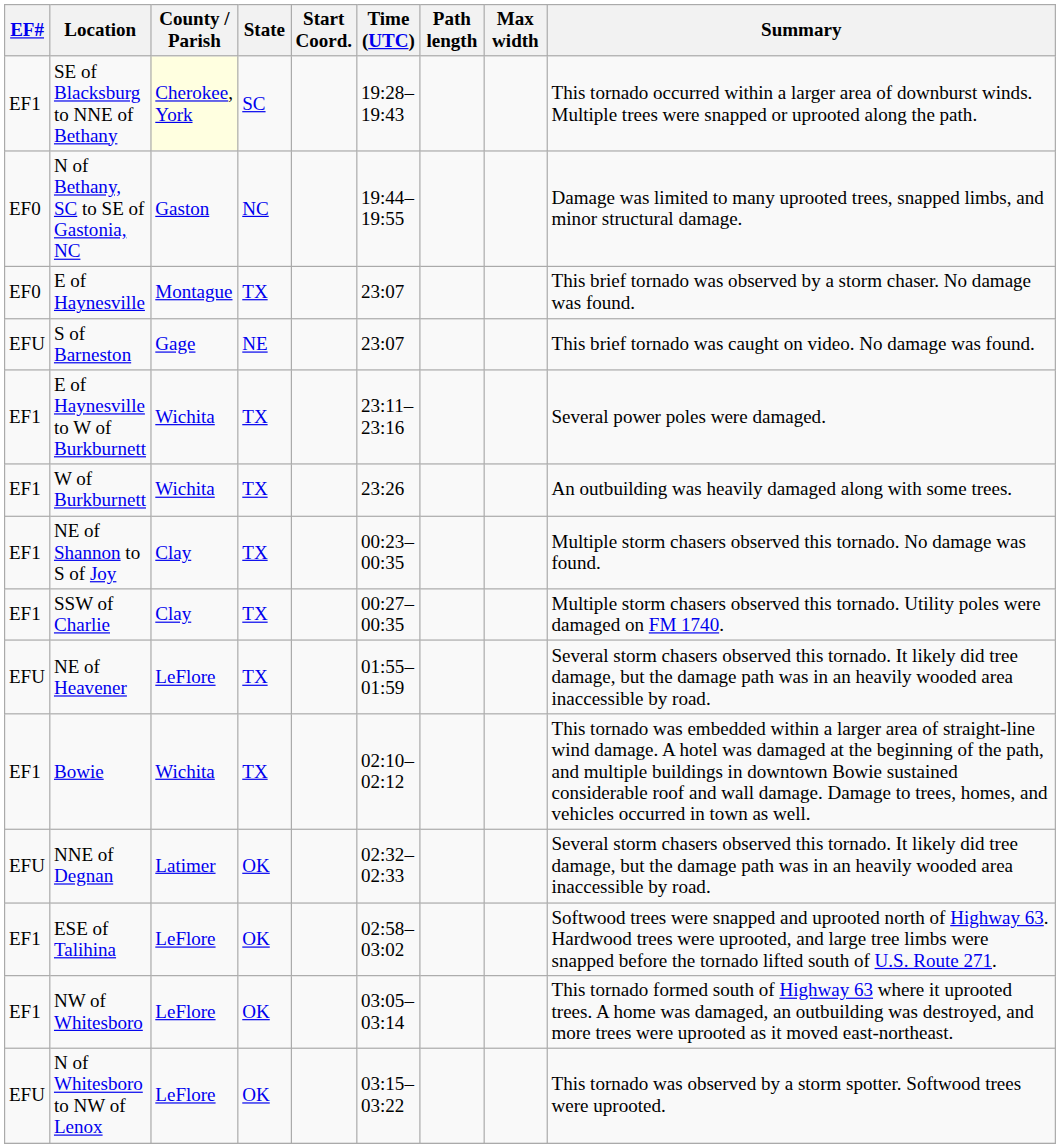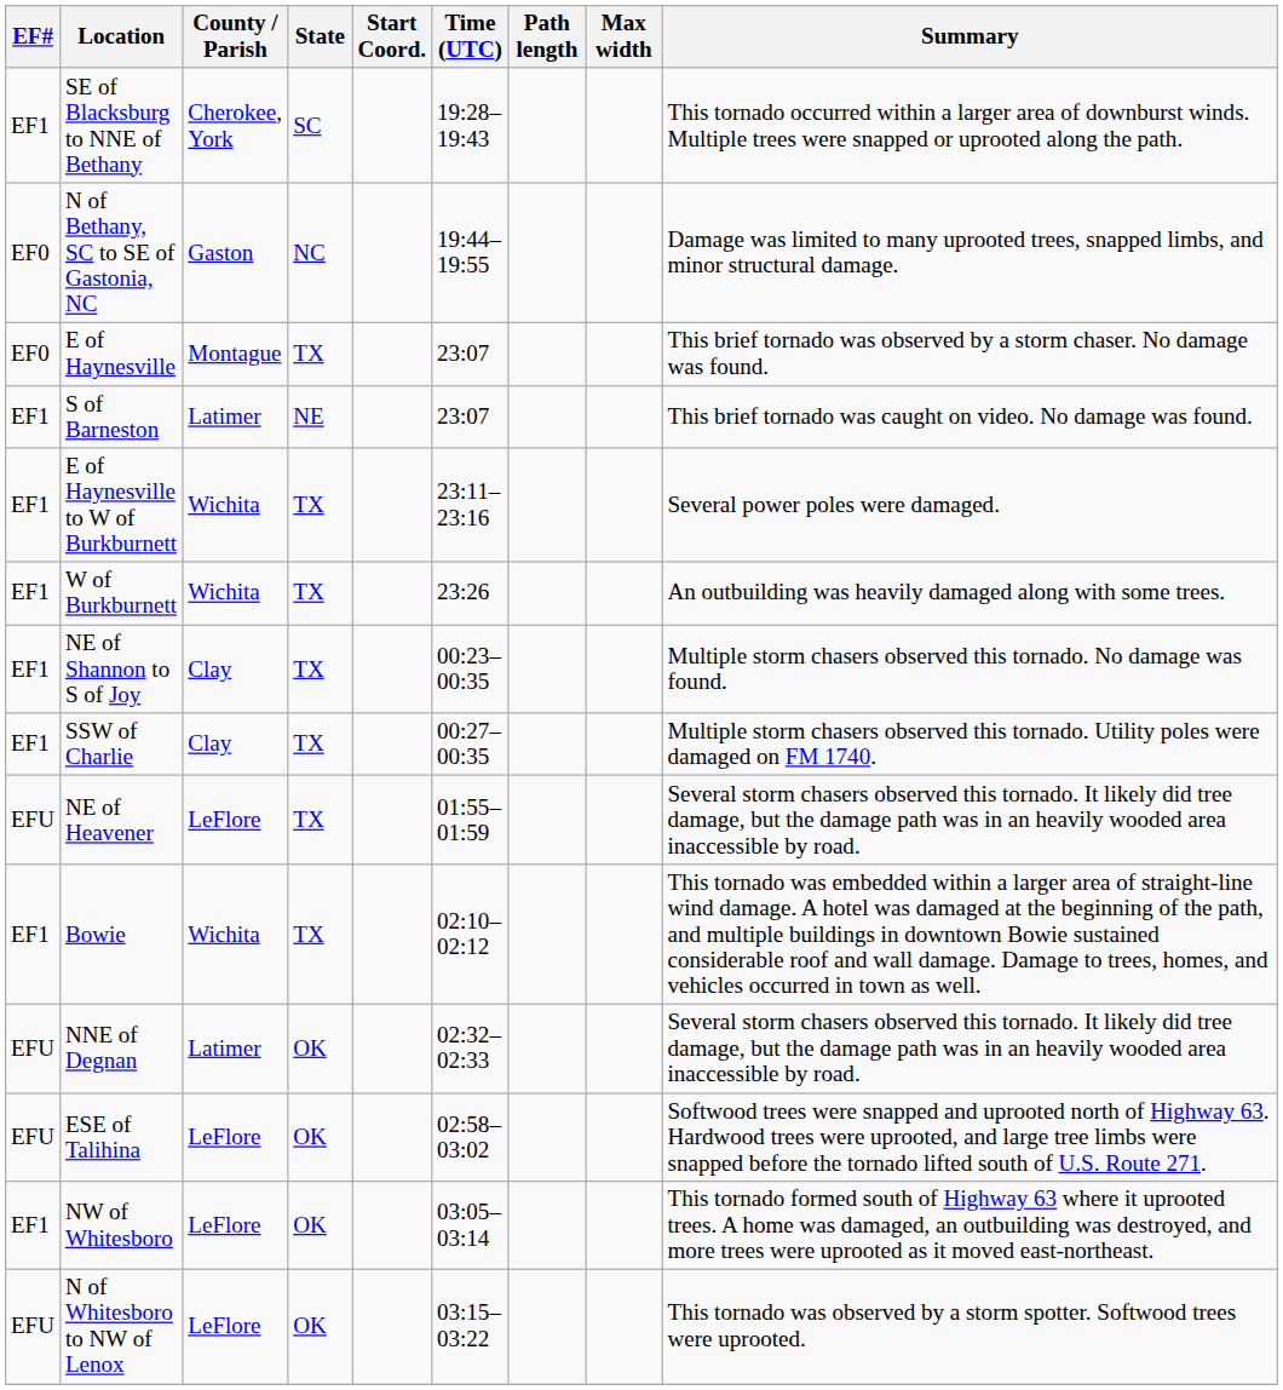SE of Blacksburg to NNE of Bethany | County / Parish: lightyellow background -> no background
S of Barneston | EF#: EFU -> EF1
S of Barneston | County / Parish: Gage -> Latimer
ESE of Talihina | EF#: EF1 -> EFU
